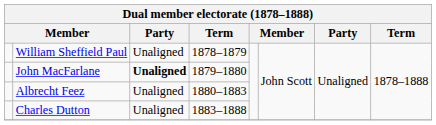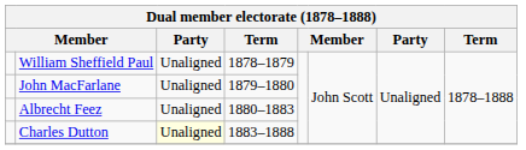John MacFarlane | column 3: bold -> normal
Charles Dutton | column 3: no background -> lightyellow background
